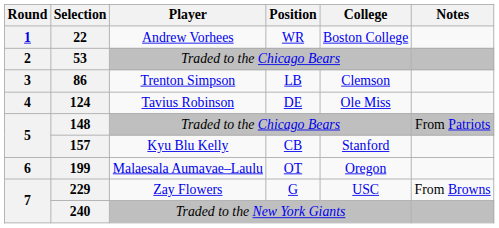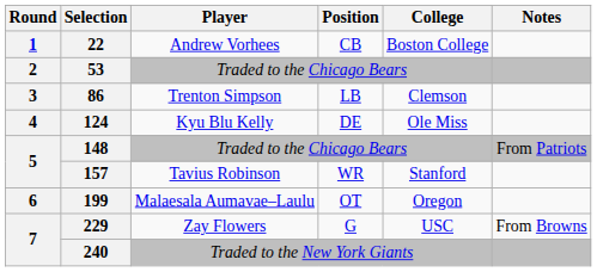22 | Position: WR -> CB
124 | Player: Tavius Robinson -> Kyu Blu Kelly
157 | Player: Kyu Blu Kelly -> Tavius Robinson
157 | Position: CB -> WR
